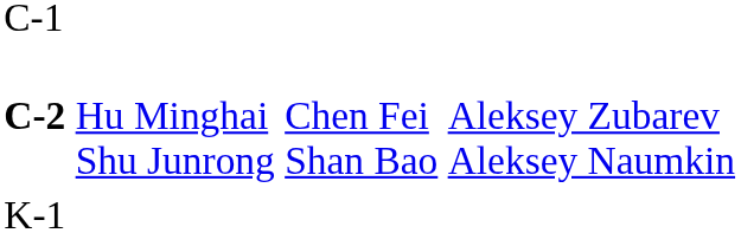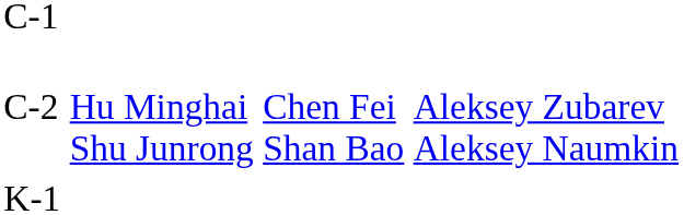Hu Minghai Shu Junrong | column 1: bold -> normal
